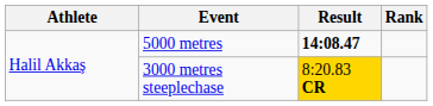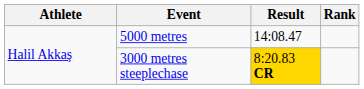5000 metres | Result: bold -> normal
